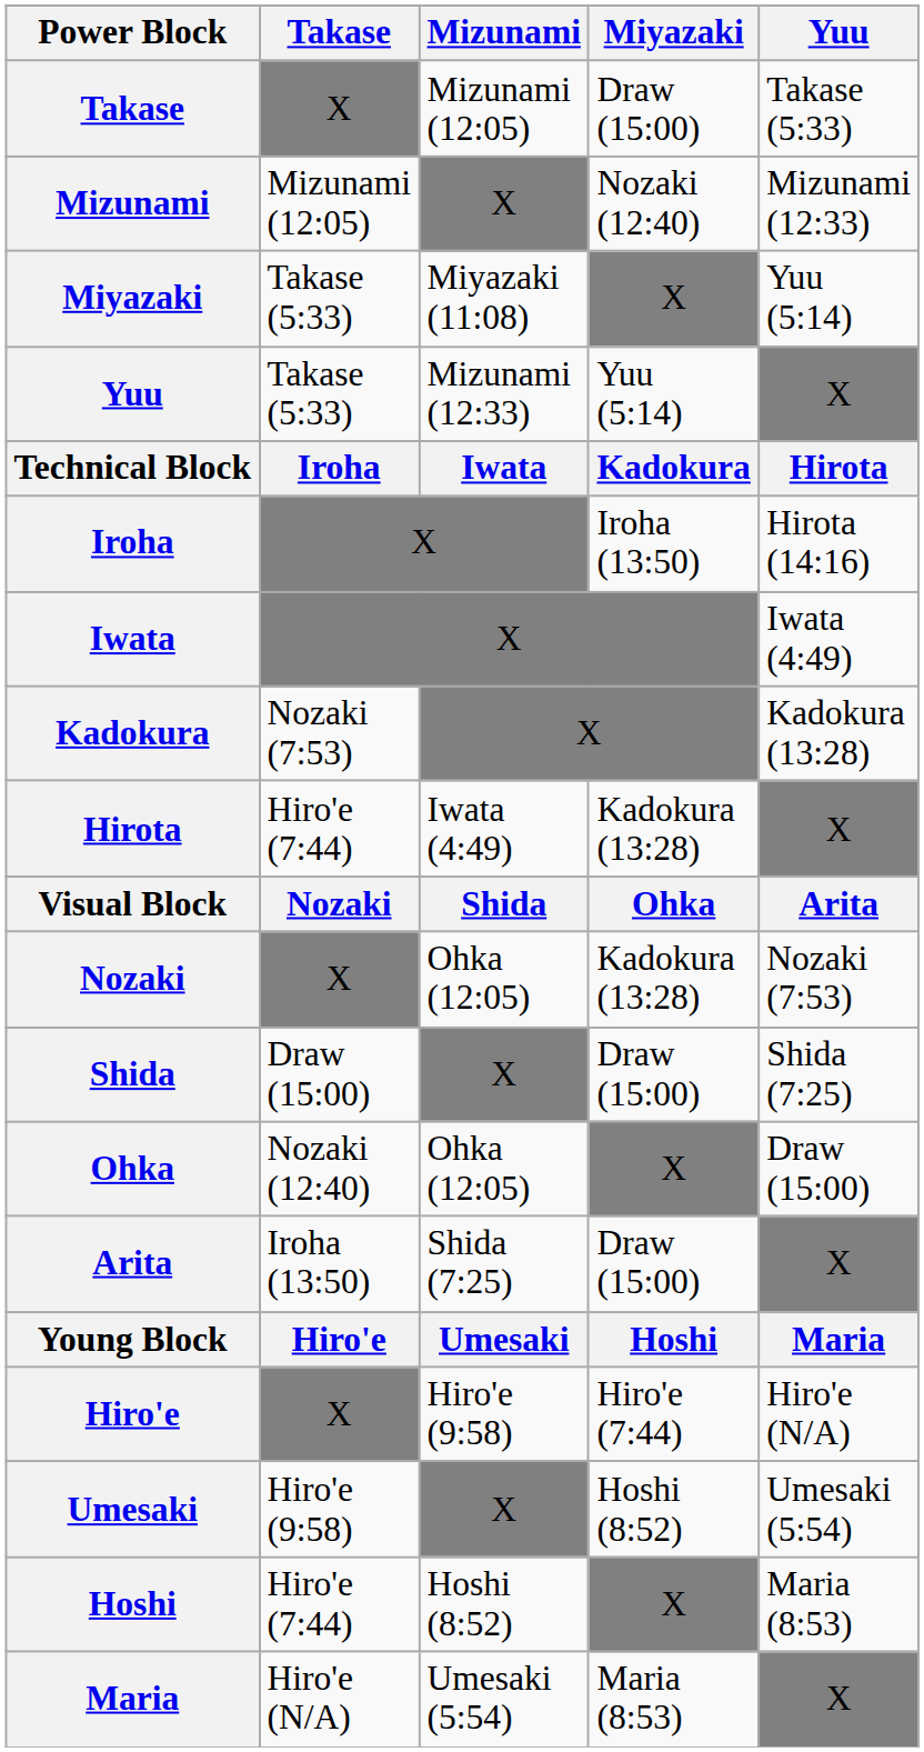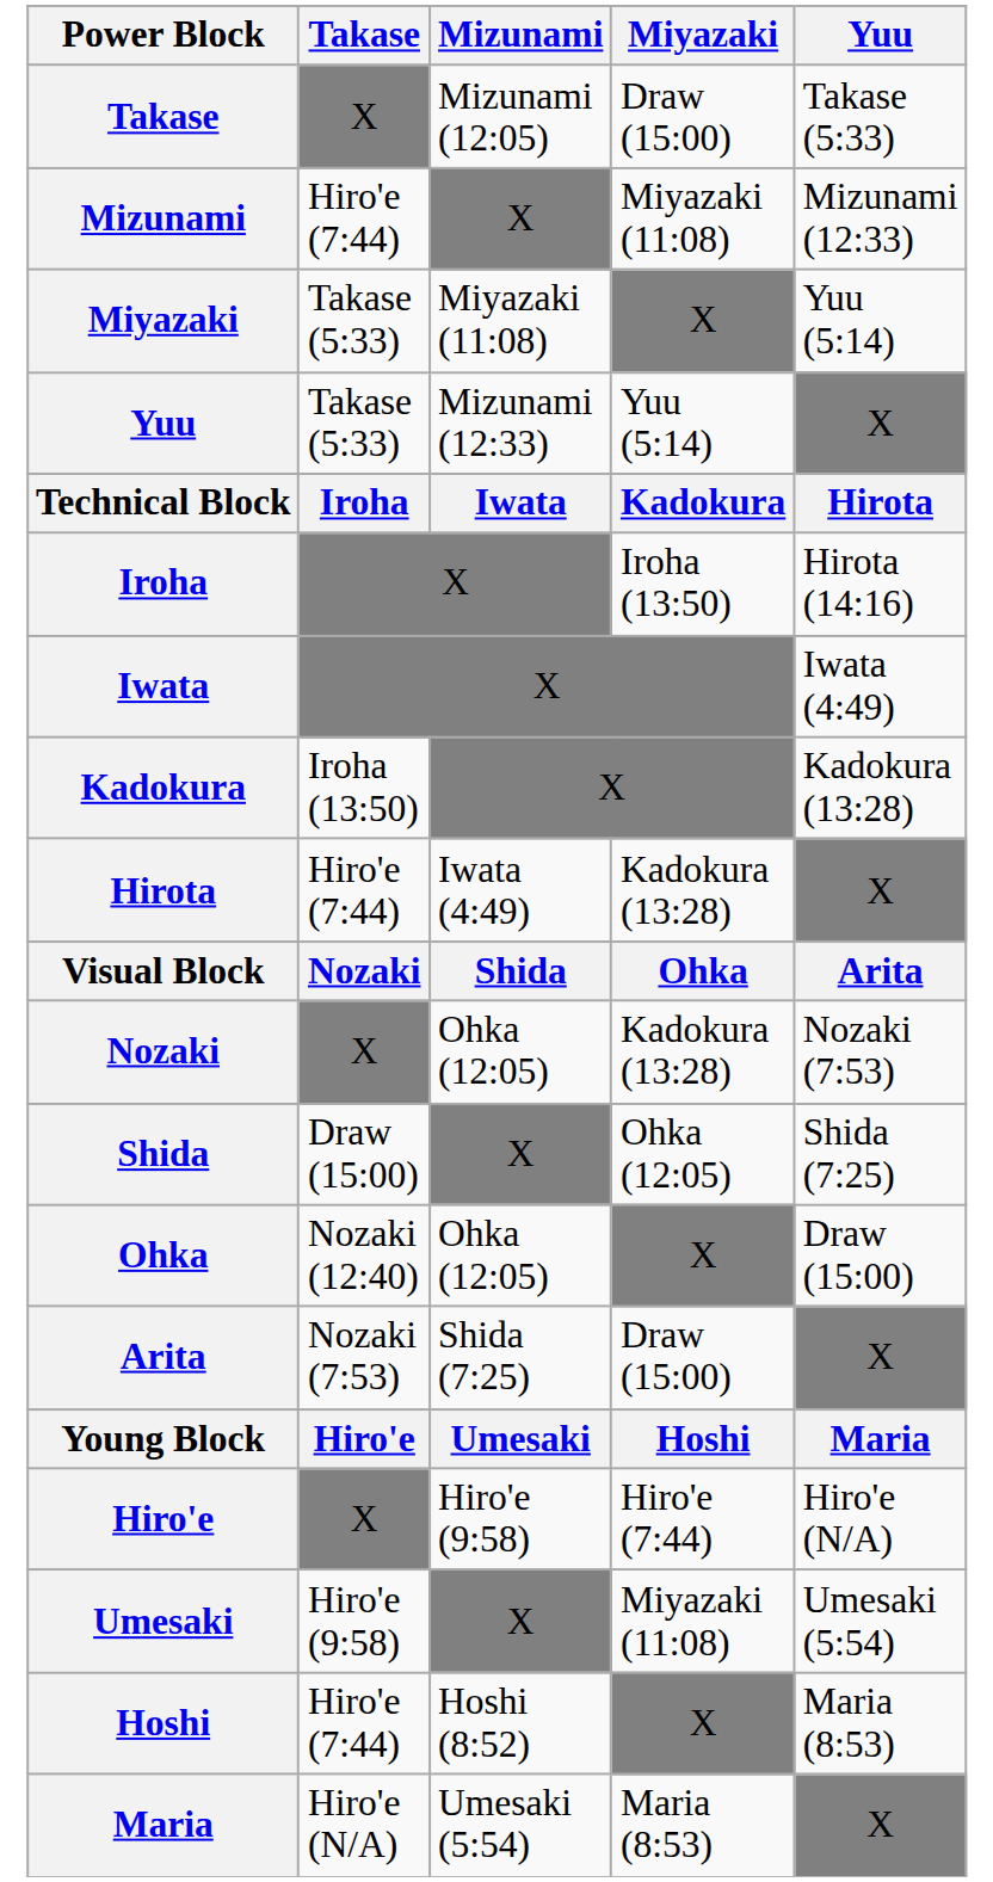row 3 | Takase: Mizunami (12:05) -> Hiro'e (7:44)
row 3 | Miyazaki: Nozaki (12:40) -> Miyazaki (11:08)
row 9 | Takase: Nozaki (7:53) -> Iroha (13:50)
row 13 | Miyazaki: Draw (15:00) -> Ohka (12:05)
row 15 | Takase: Iroha (13:50) -> Nozaki (7:53)
row 18 | Miyazaki: Hoshi (8:52) -> Miyazaki (11:08)
